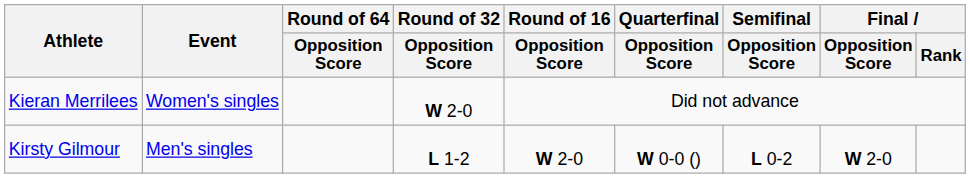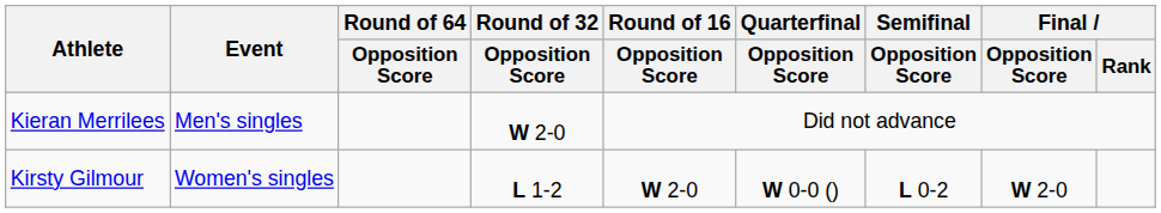Kieran Merrilees | Event: Women's singles -> Men's singles
Kirsty Gilmour | Event: Men's singles -> Women's singles
